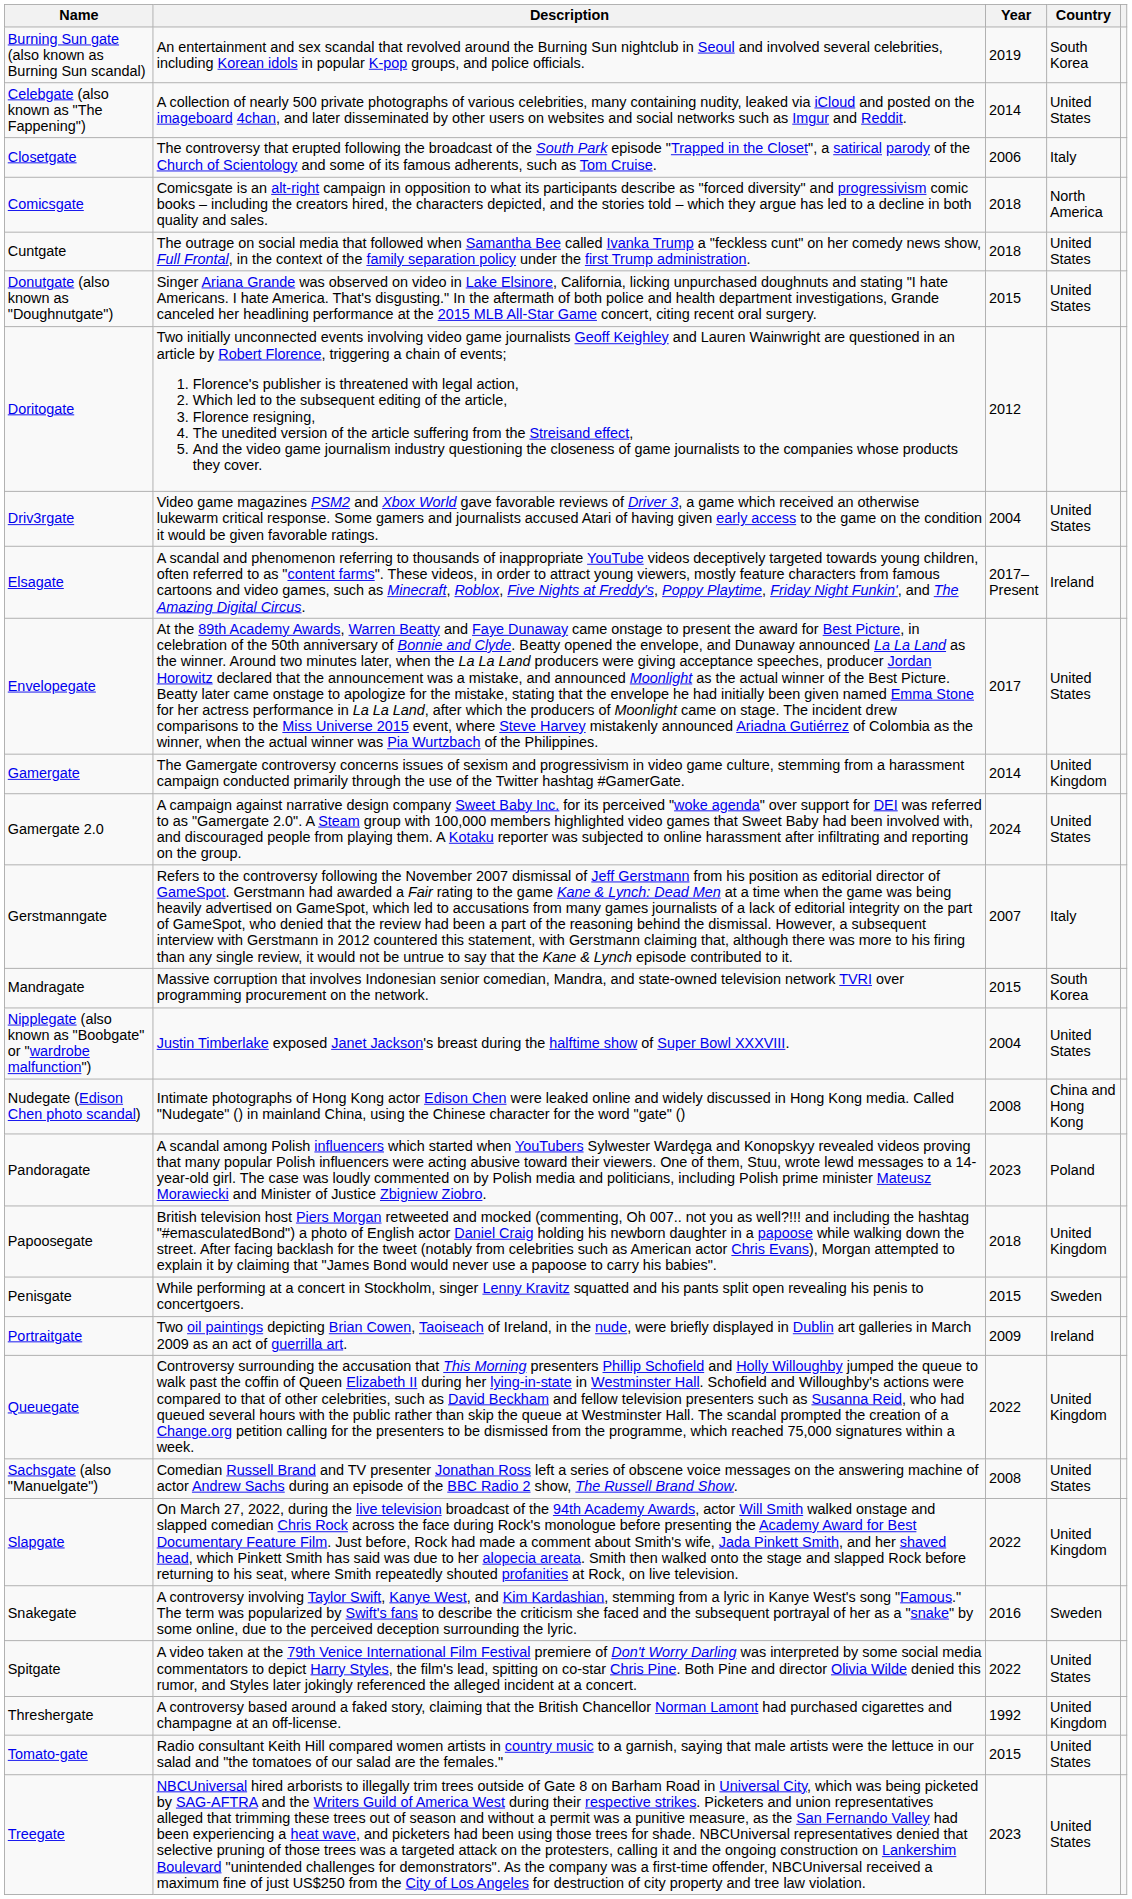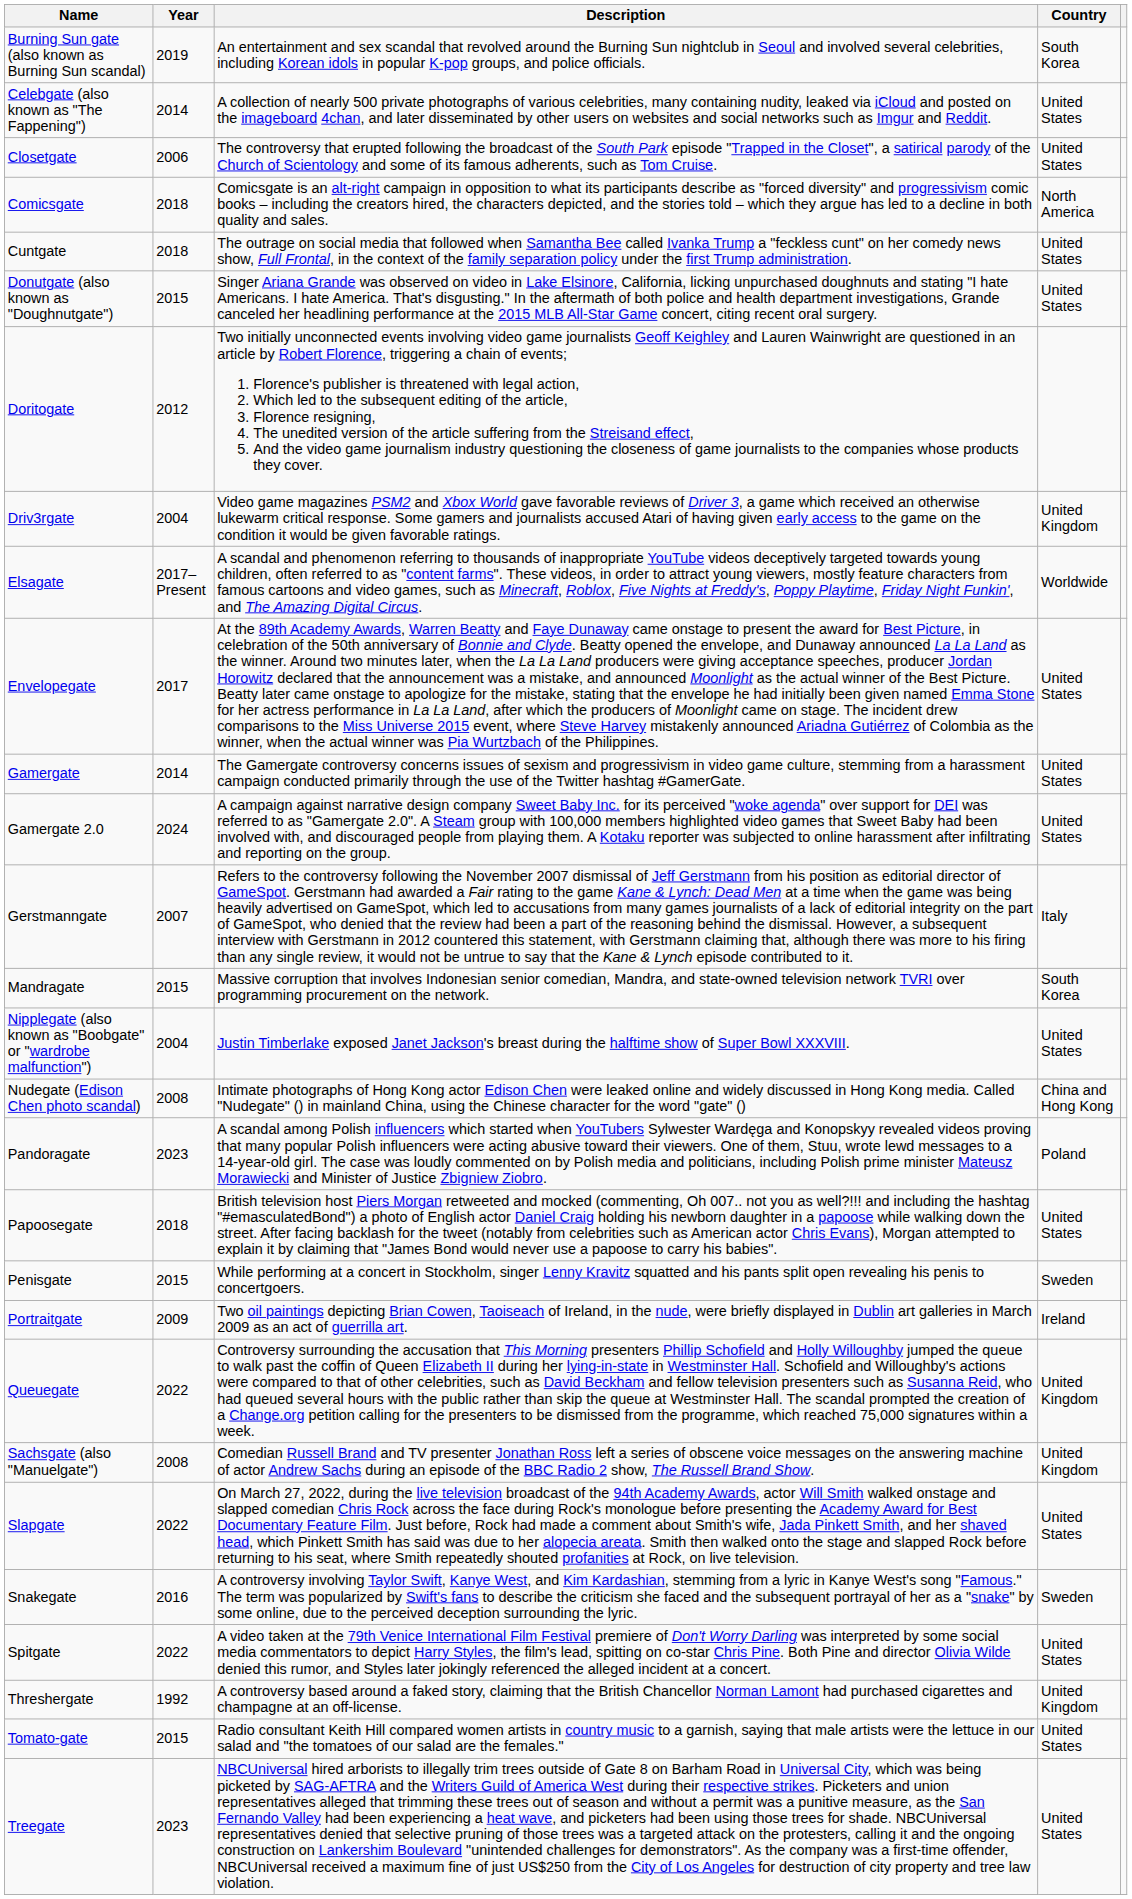columns swapped: Year <-> Description
Closetgate | Country: Italy -> United States
Driv3rgate | Country: United States -> United Kingdom
Elsagate | Country: Ireland -> Worldwide
Gamergate | Country: United Kingdom -> United States
Papoosegate | Country: United Kingdom -> United States
Sachsgate (also "Manuelgate") | Country: United States -> United Kingdom
Slapgate | Country: United Kingdom -> United States
